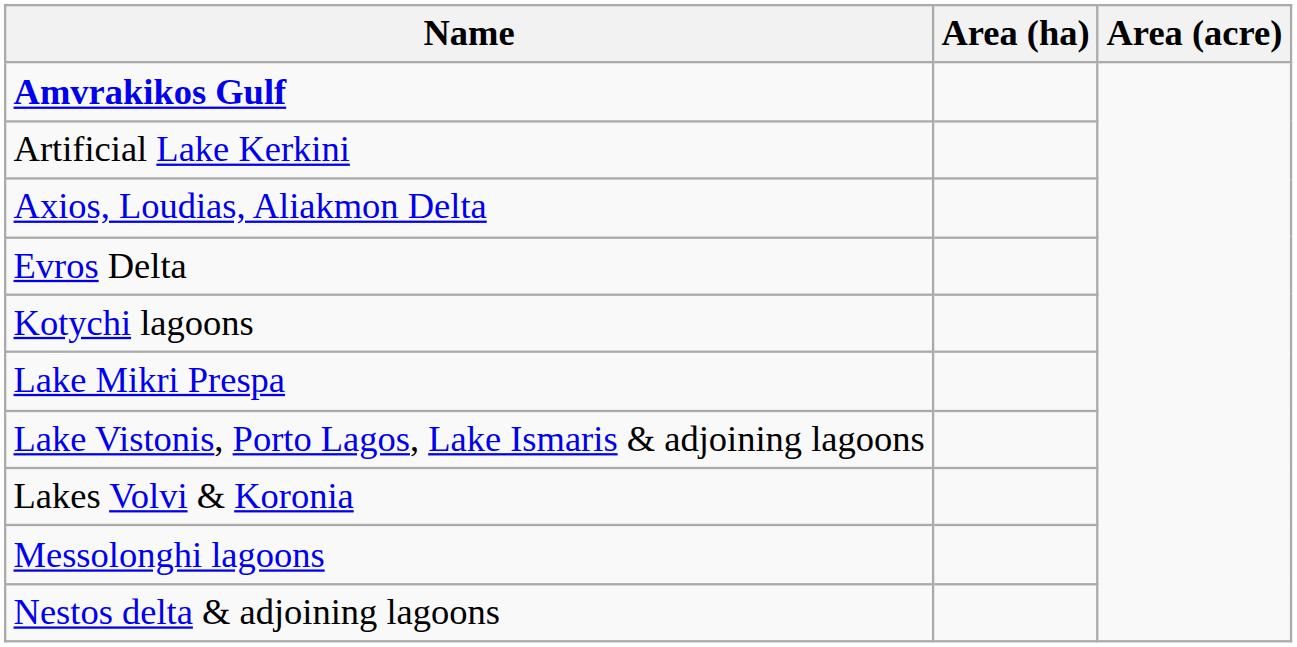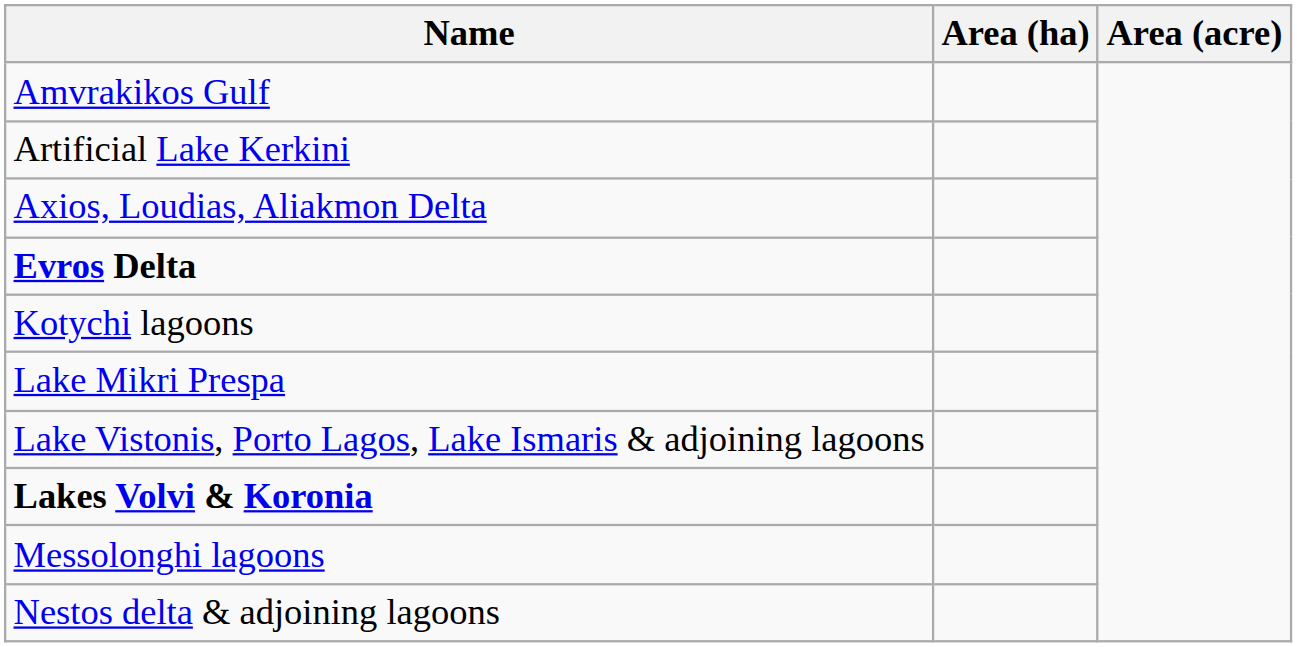Amvrakikos Gulf | Name: bold -> normal
Evros Delta | Name: normal -> bold
Lakes Volvi & Koronia | Name: normal -> bold
